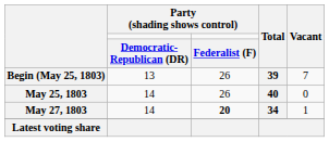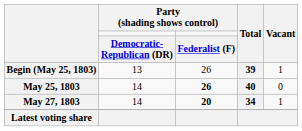Begin (May 25, 1803) | Vacant: 7 -> 1
May 25, 1803 | column 3: normal -> bold
